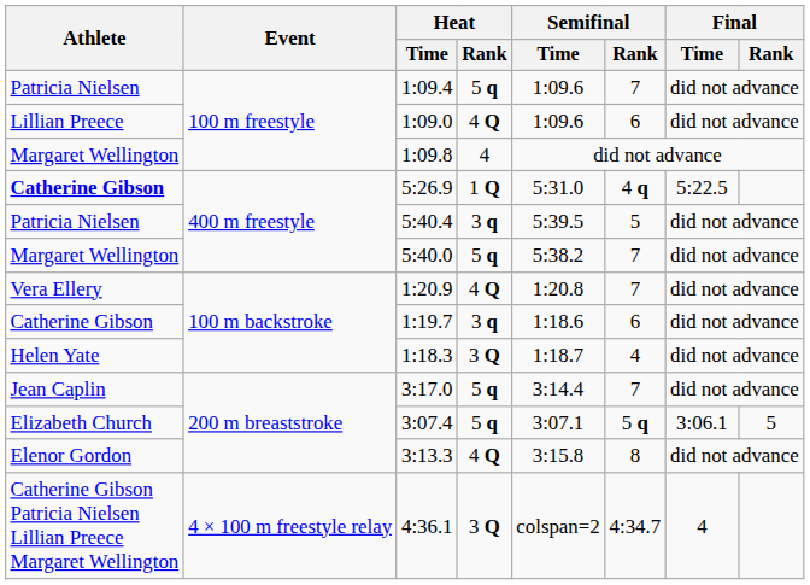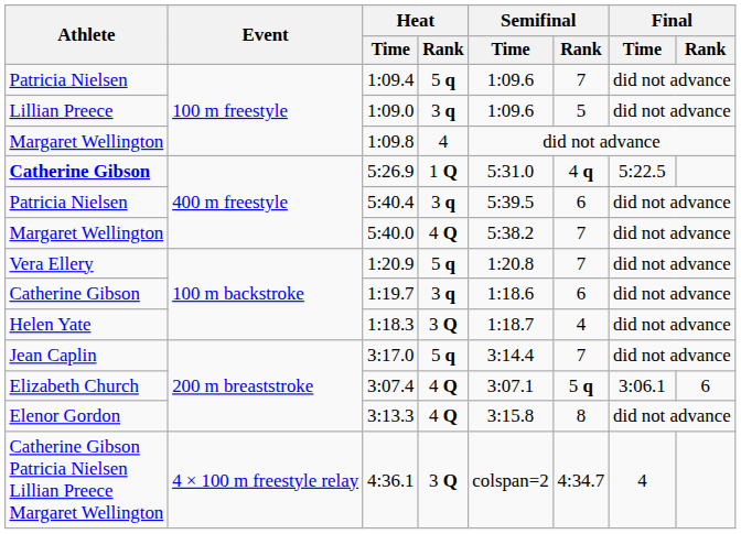1:09.0 | Heat / Rank: 4 Q -> 3 q
1:09.0 | Semifinal / Rank: 6 -> 5
5:40.4 | Semifinal / Rank: 5 -> 6
5:40.0 | Heat / Rank: 5 q -> 4 Q
1:20.9 | Heat / Rank: 4 Q -> 5 q
3:07.4 | Heat / Rank: 5 q -> 4 Q
3:07.4 | Final / Rank: 5 -> 6
